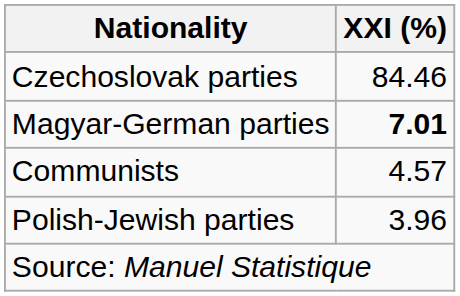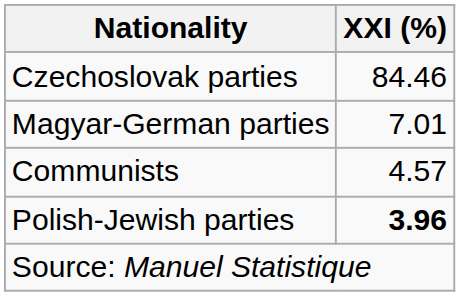Magyar-German parties | XXI (%): bold -> normal
Polish-Jewish parties | XXI (%): normal -> bold
